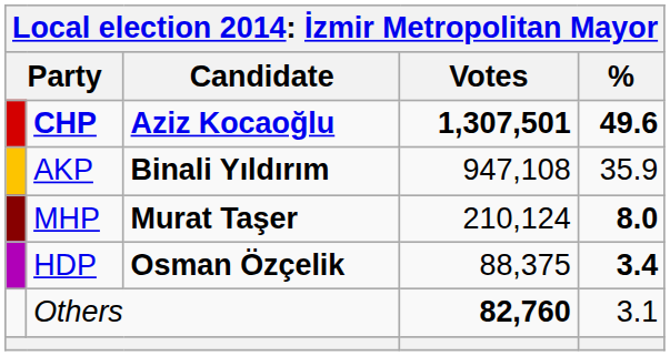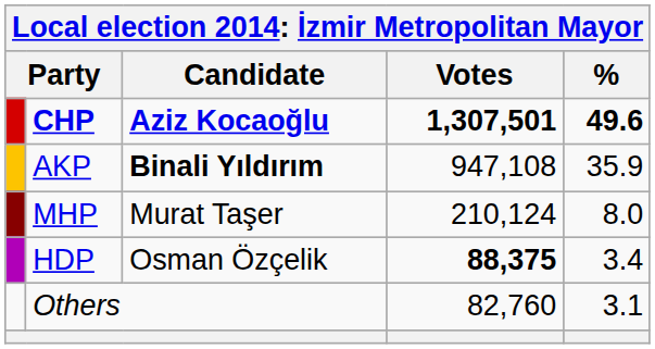MHP | Candidate: bold -> normal
MHP | %: bold -> normal
HDP | Candidate: bold -> normal
HDP | Votes: normal -> bold
HDP | %: bold -> normal
Others | Votes: bold -> normal
